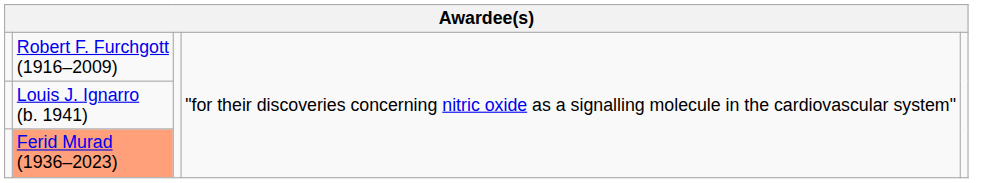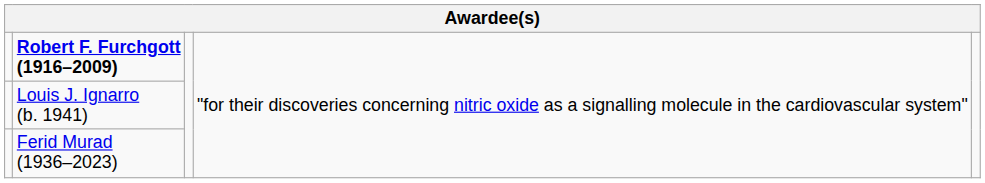Robert F. Furchgott (1916–2009) | column 2: normal -> bold
Ferid Murad (1936–2023) | column 2: lightsalmon background -> no background
